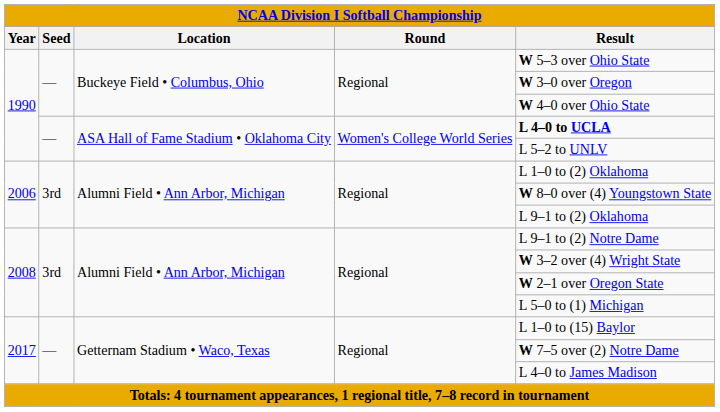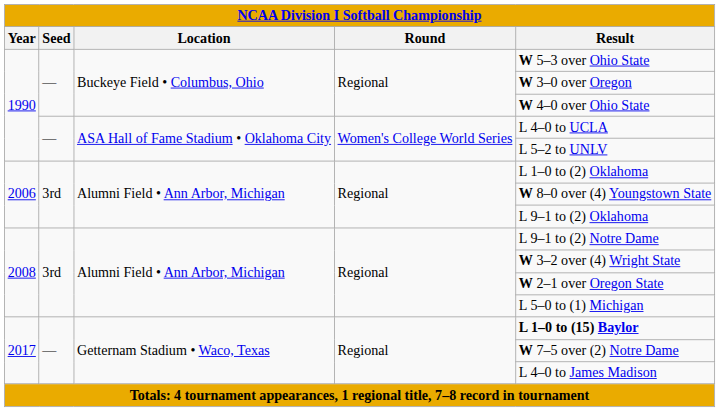row 6 | Result: bold -> normal
row 15 | Result: normal -> bold
